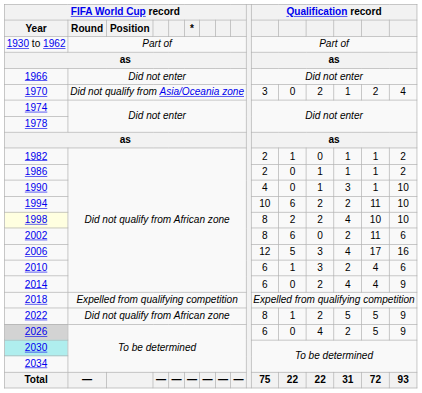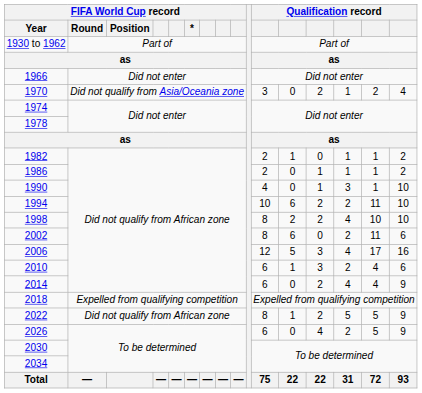1998 | FIFA World Cup record / Year: lightyellow background -> no background
2026 | FIFA World Cup record / Year: lightgrey background -> no background
2030 | FIFA World Cup record / Year: paleturquoise background -> no background
